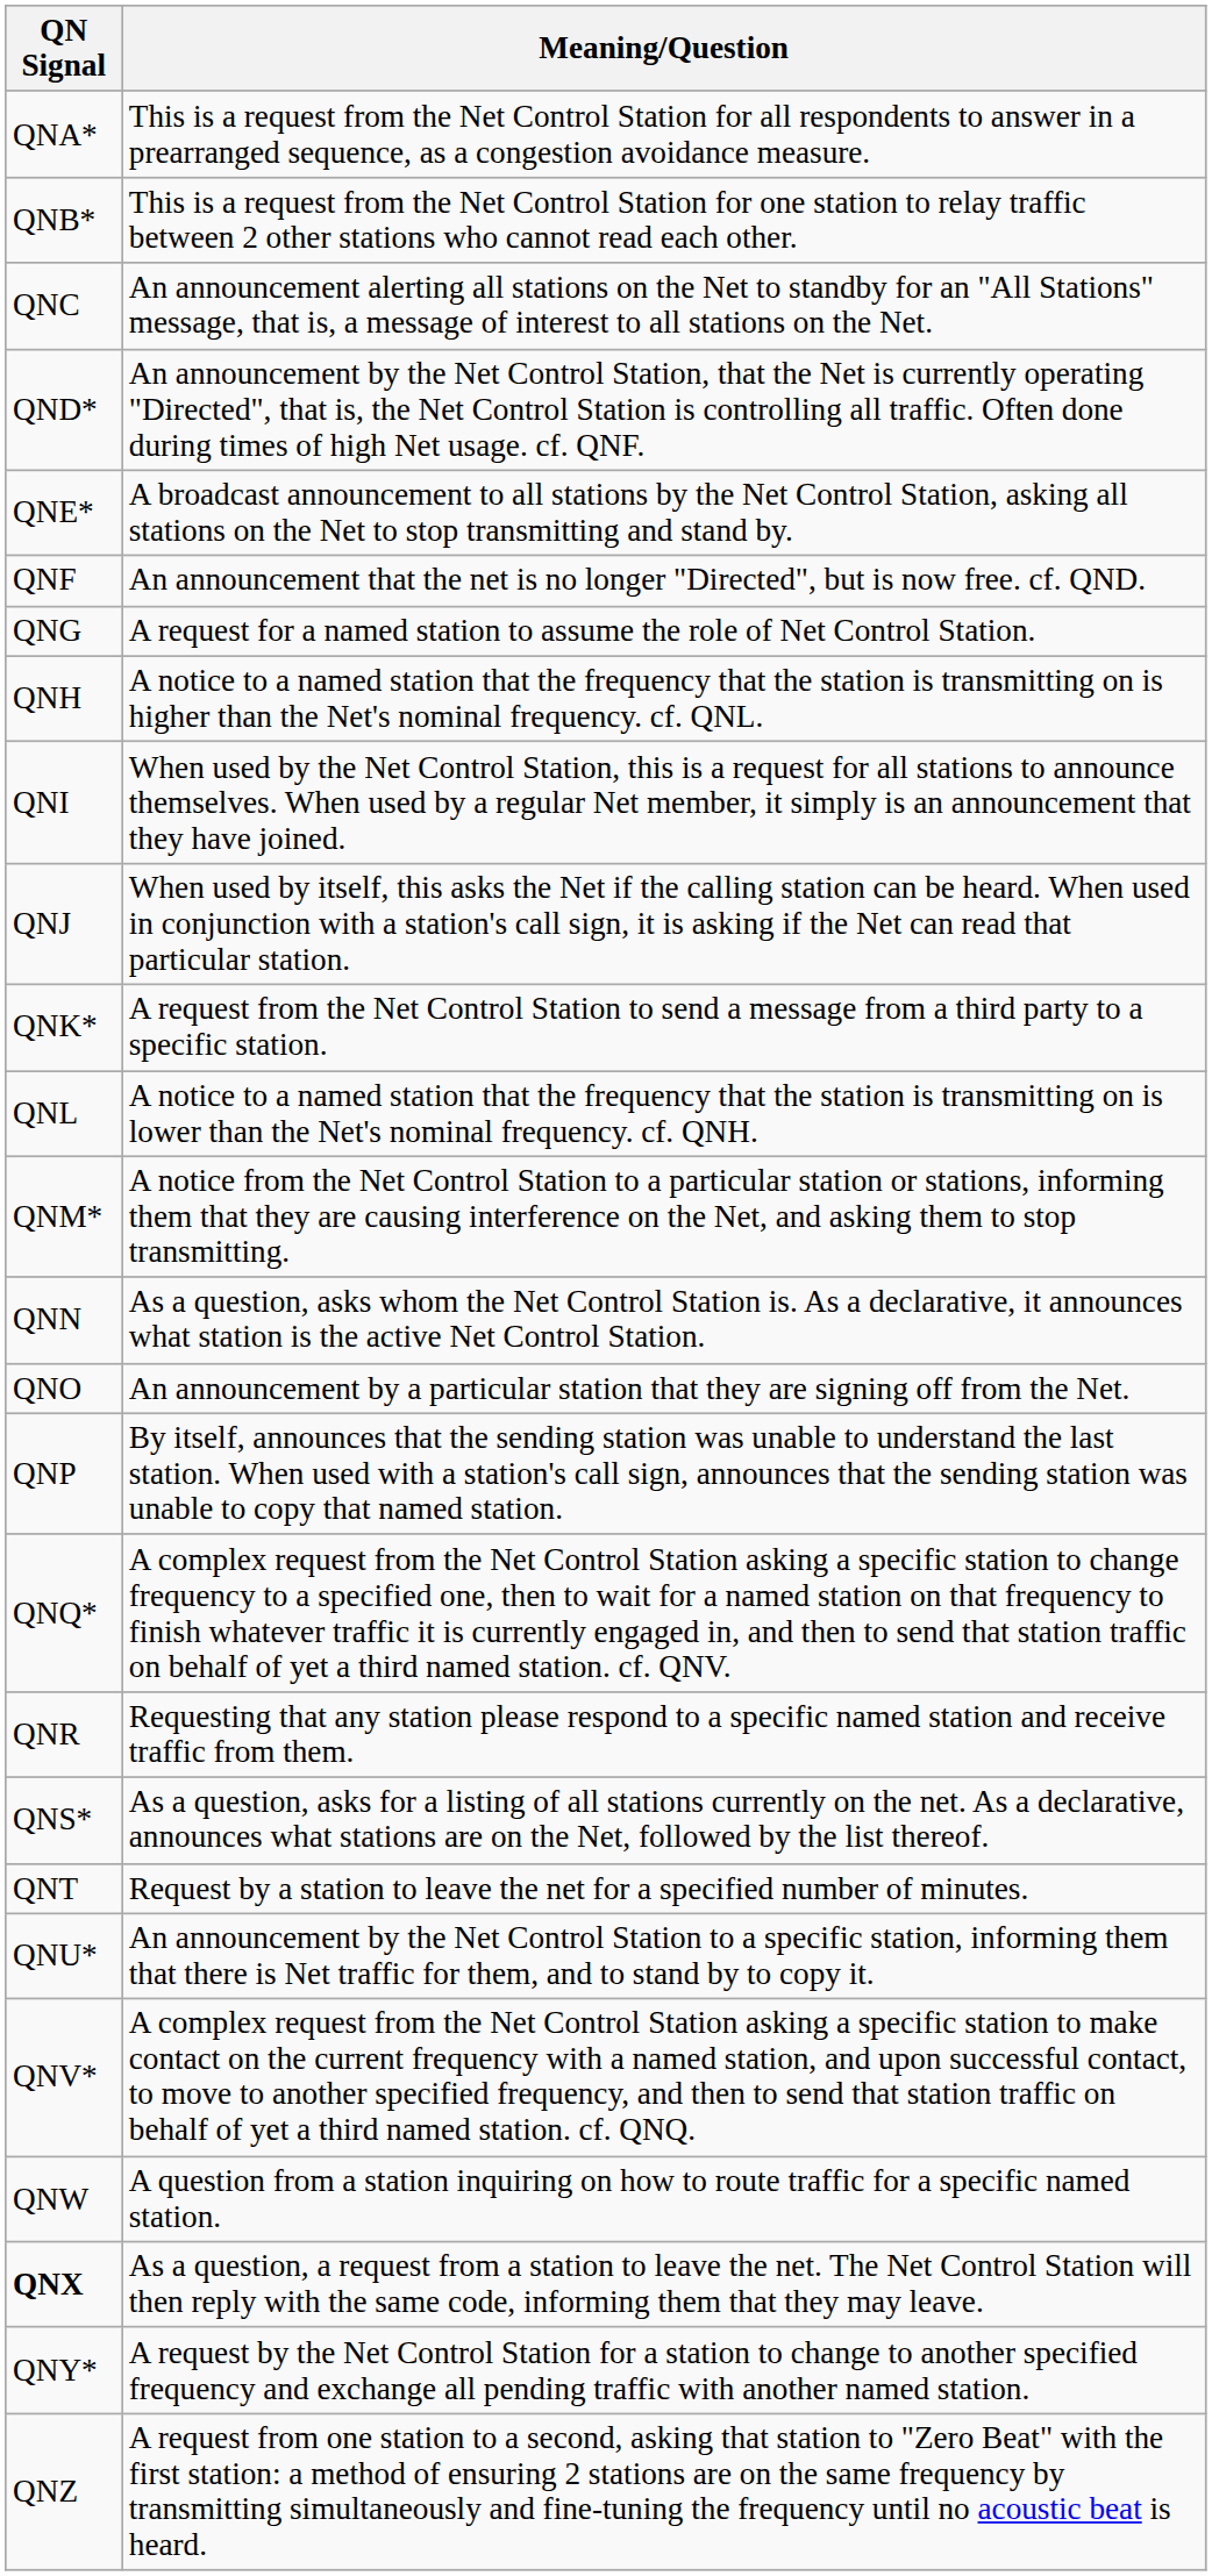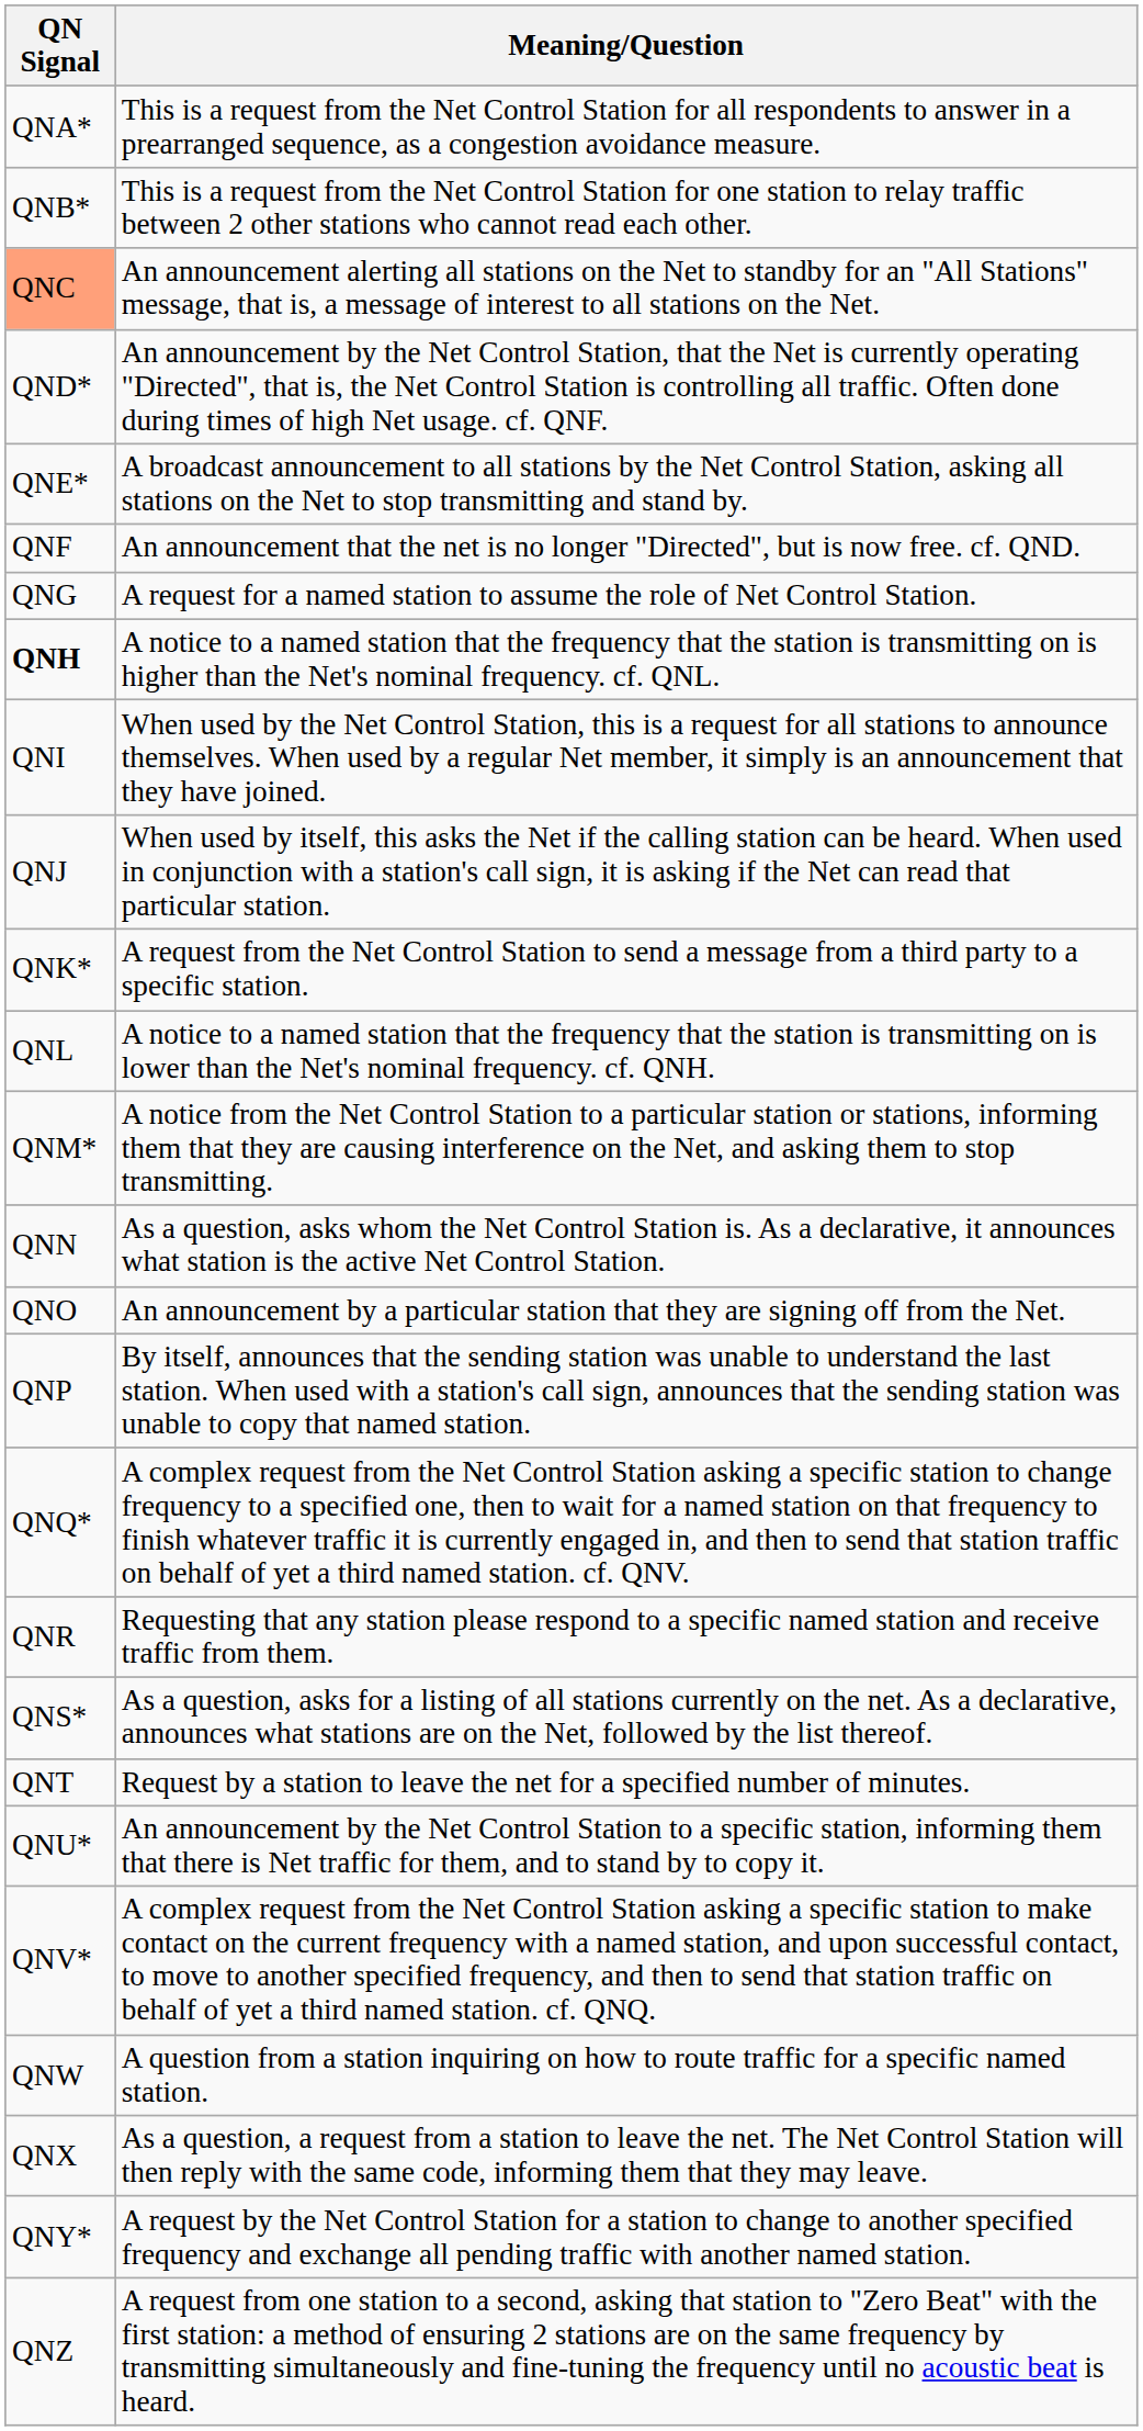QNC | QN Signal: no background -> lightsalmon background
QNH | QN Signal: normal -> bold
QNX | QN Signal: bold -> normal
